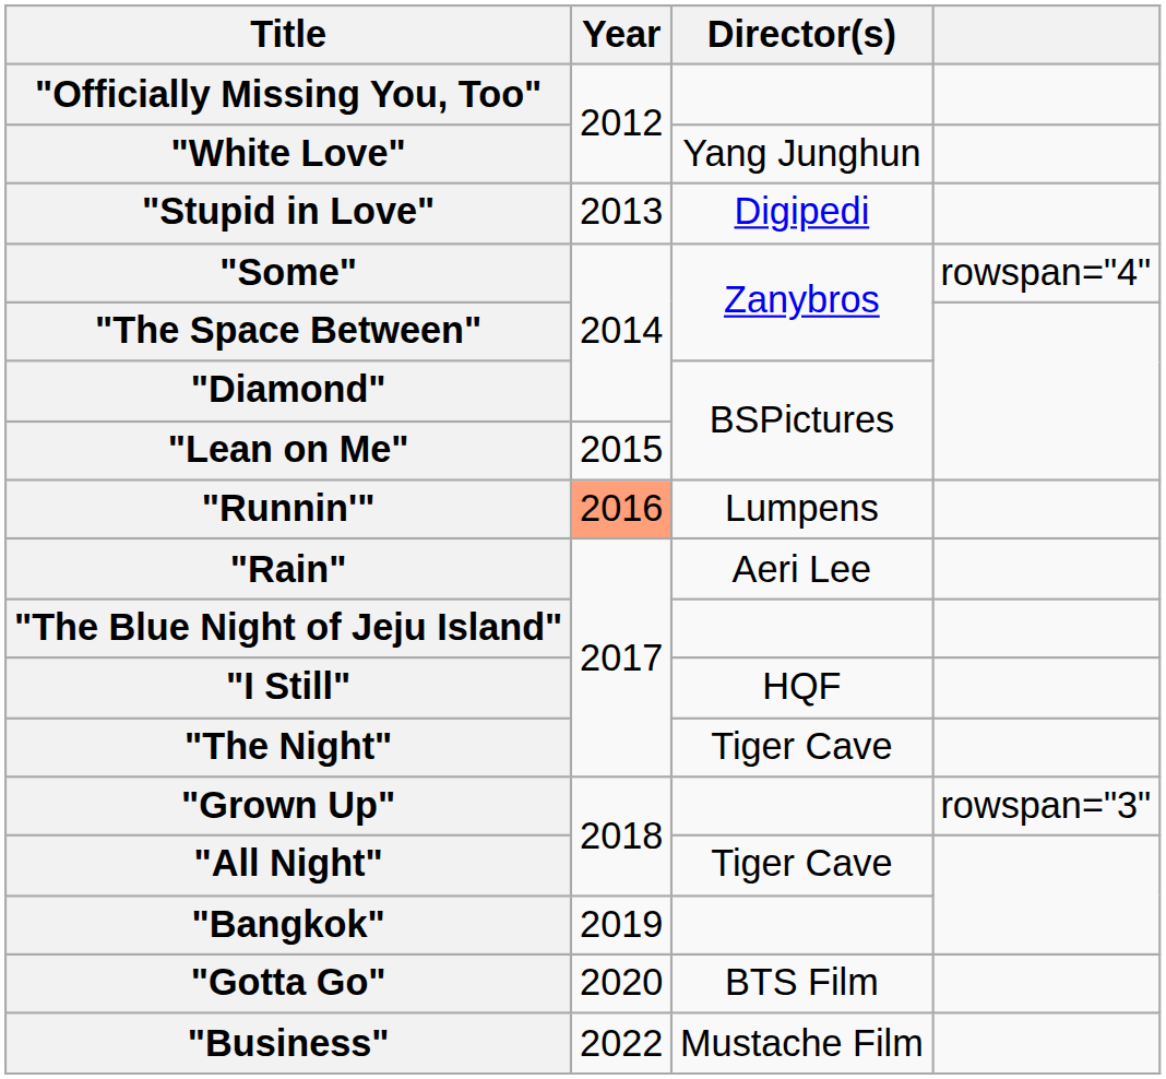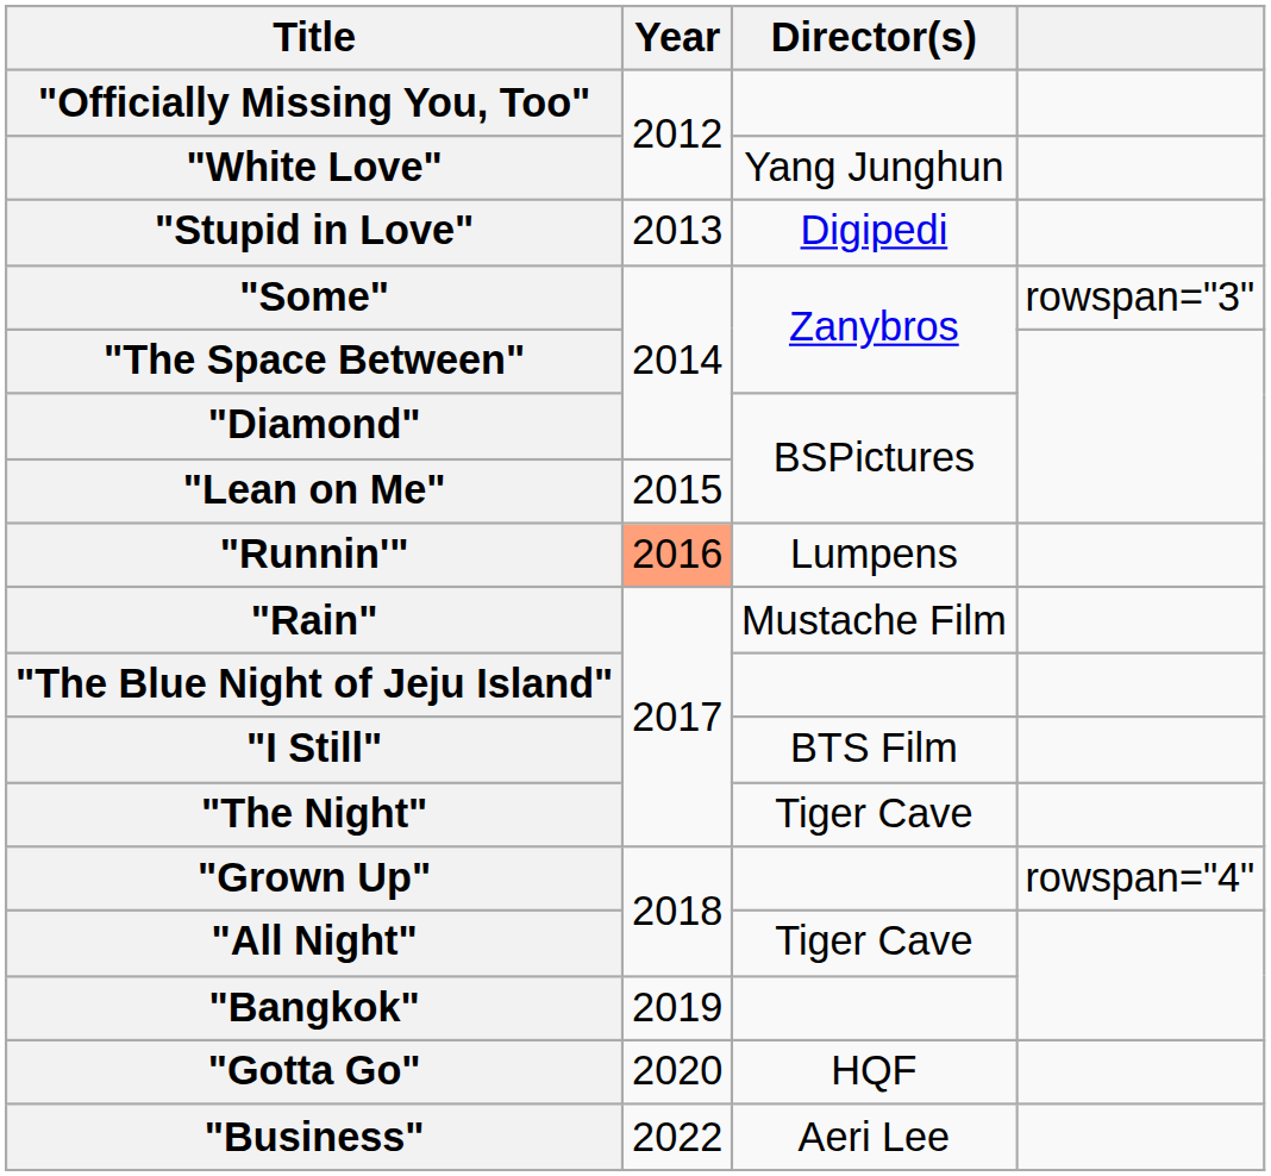"Some" | column 4: rowspan="4" -> rowspan="3"
"Rain" | Director(s): Aeri Lee -> Mustache Film
"I Still" | Director(s): HQF -> BTS Film
"Grown Up" | column 4: rowspan="3" -> rowspan="4"
"Gotta Go" | Director(s): BTS Film -> HQF
"Business" | Director(s): Mustache Film -> Aeri Lee
